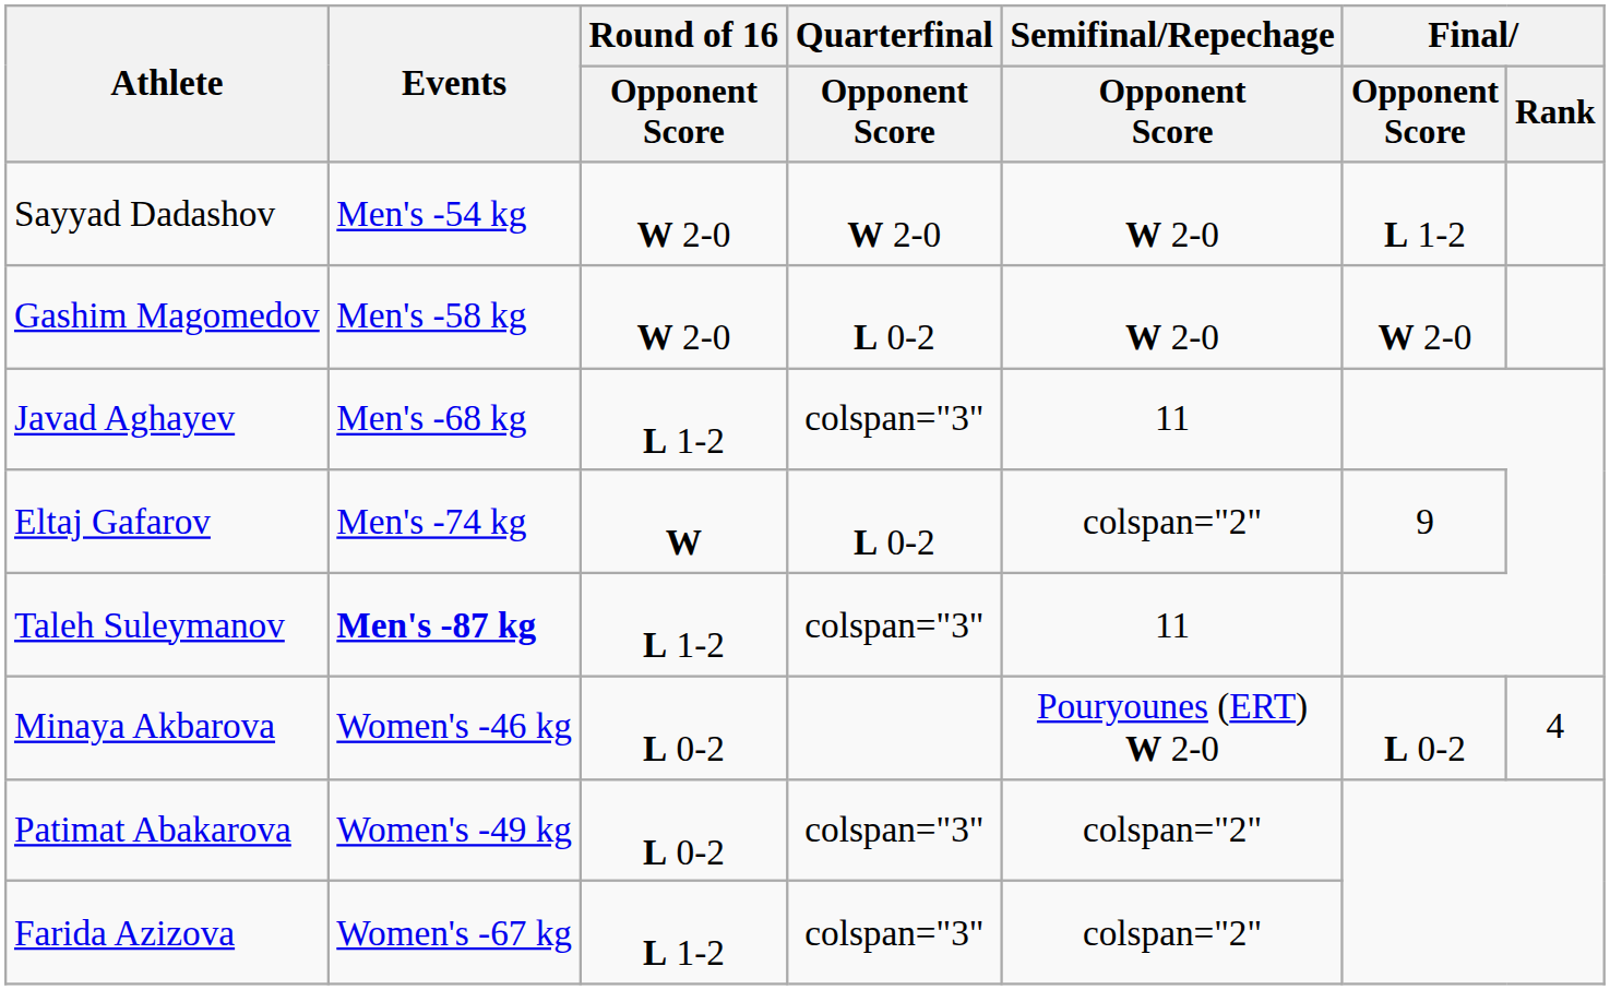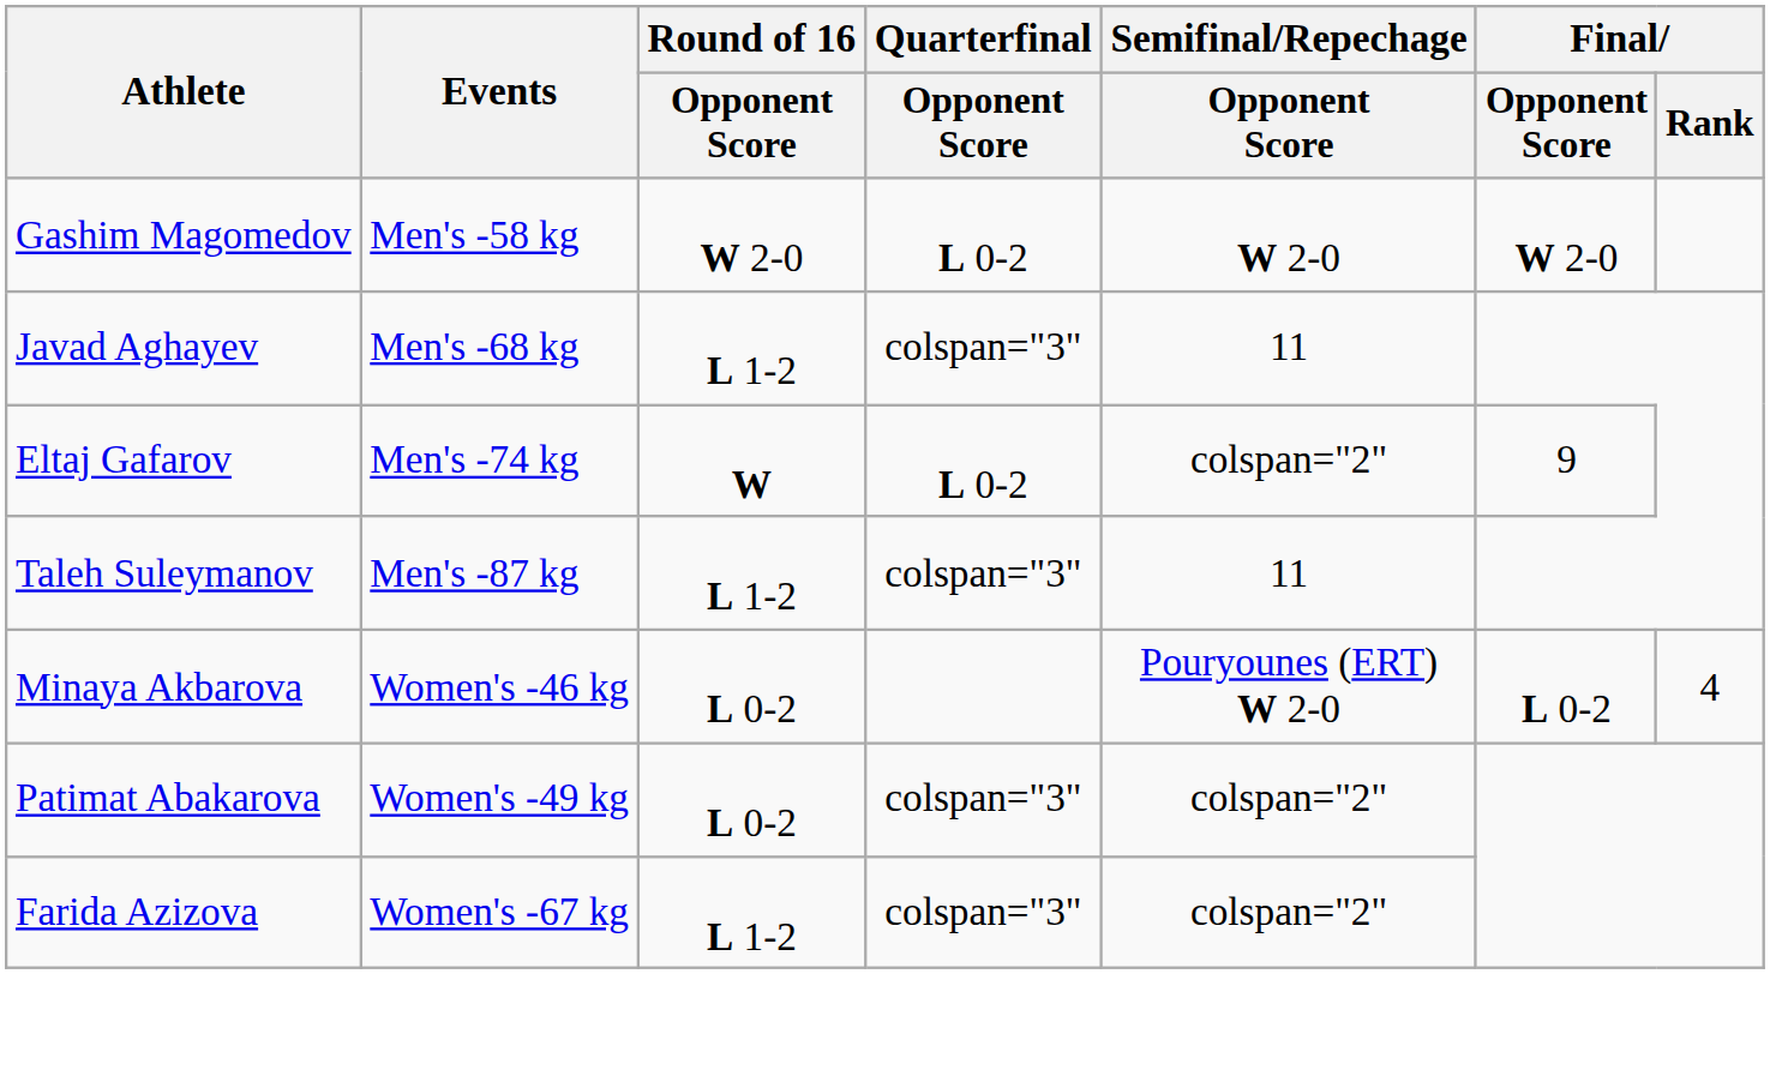- row: Sayyad Dadashov | Men's -54 kg | W 2-0 | W 2-0 | W 2-0 | L 1-2
Taleh Suleymanov | Events: bold -> normal
